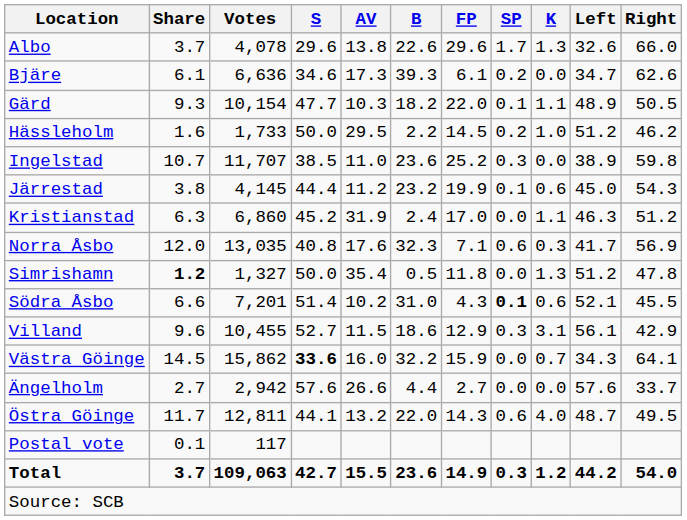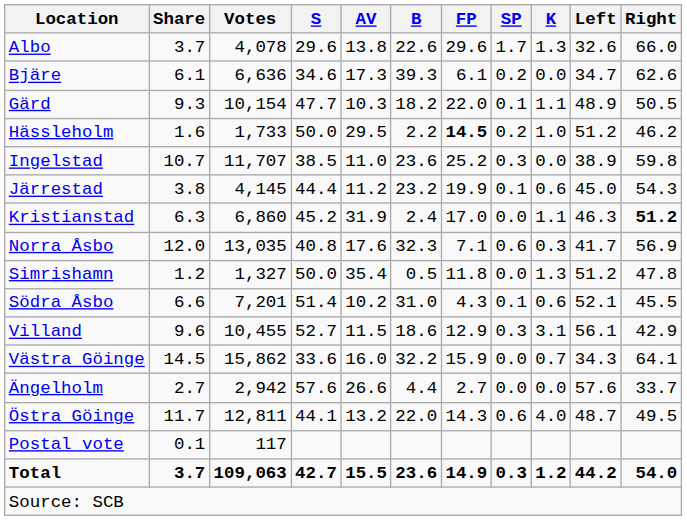Hässleholm | FP: normal -> bold
Kristianstad | Right: normal -> bold
Simrishamn | Share: bold -> normal
Södra Åsbo | SP: bold -> normal
Västra Göinge | S: bold -> normal
